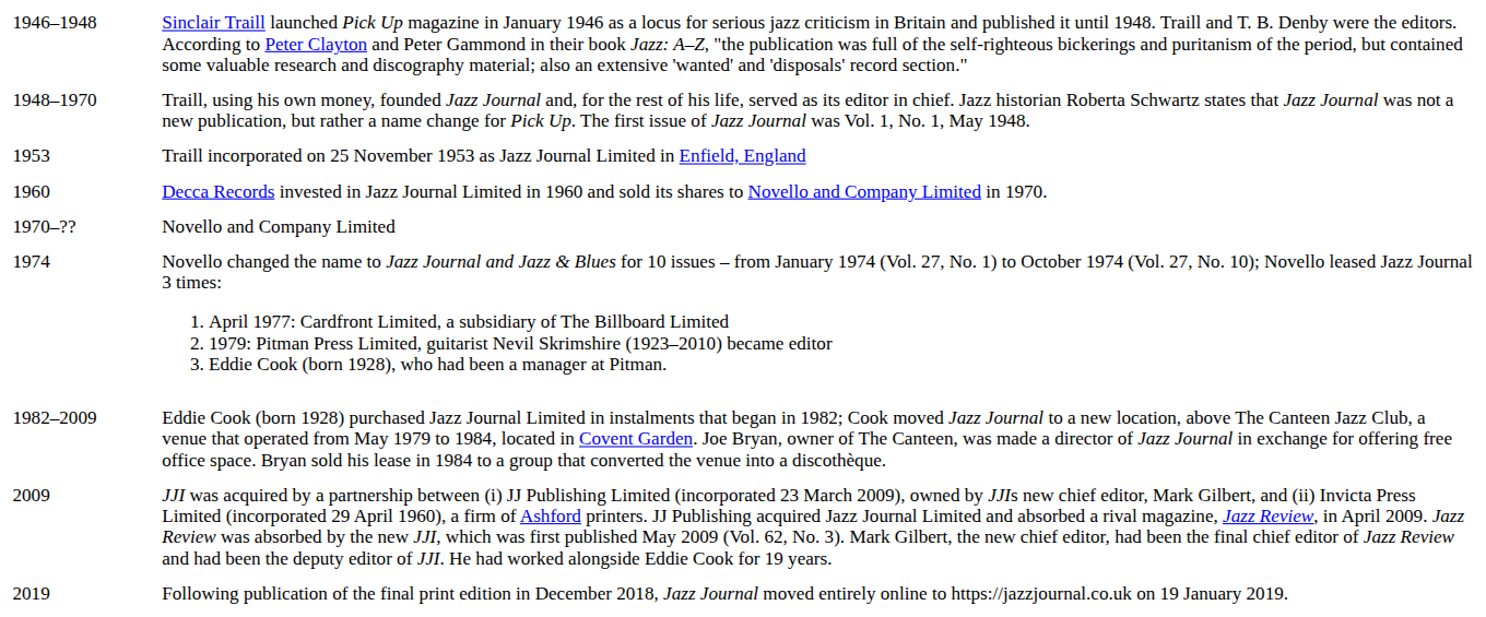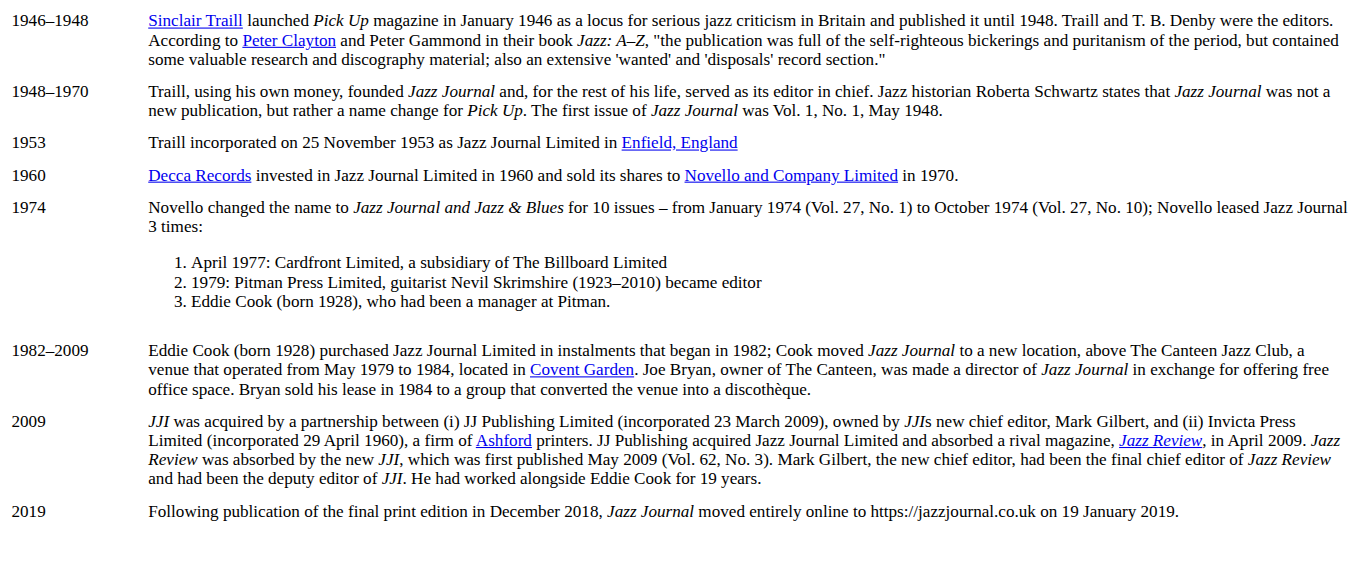- row: 1970–?? | Novello and Company Limited
